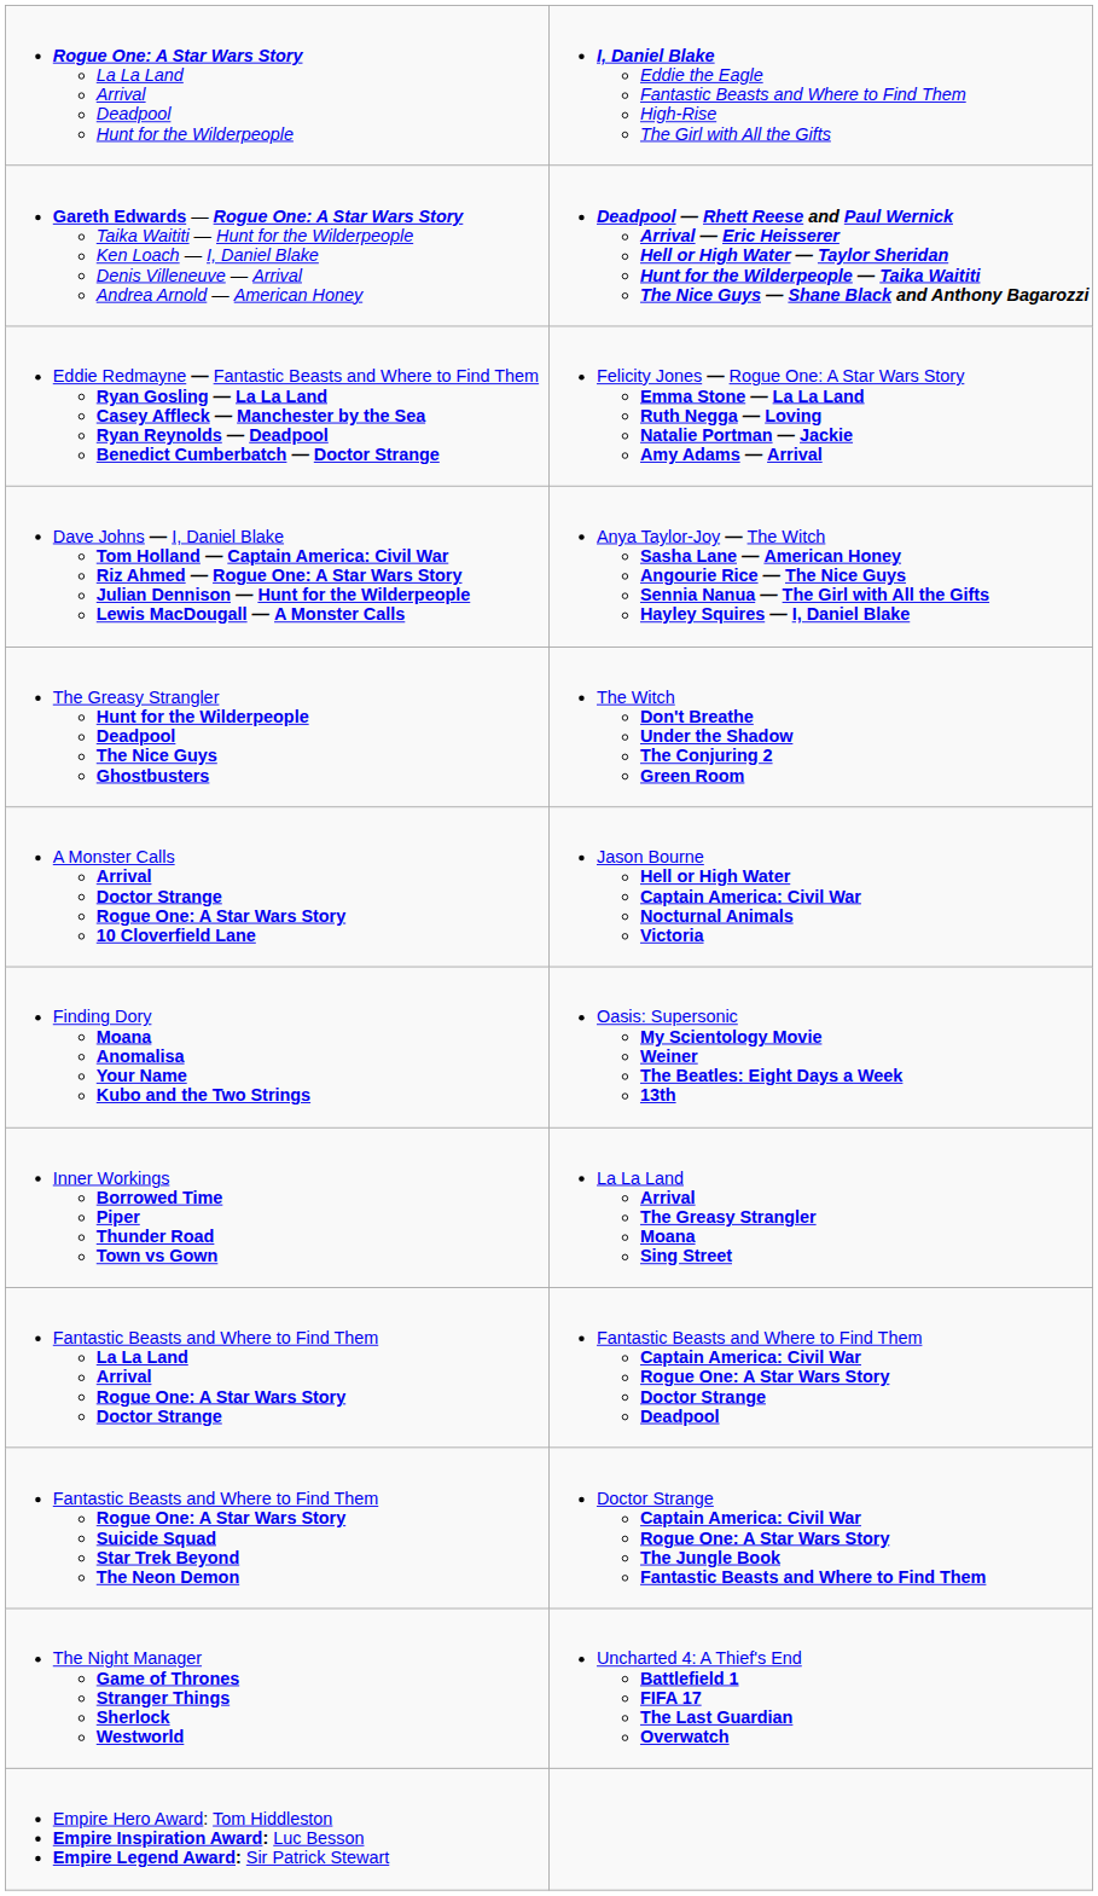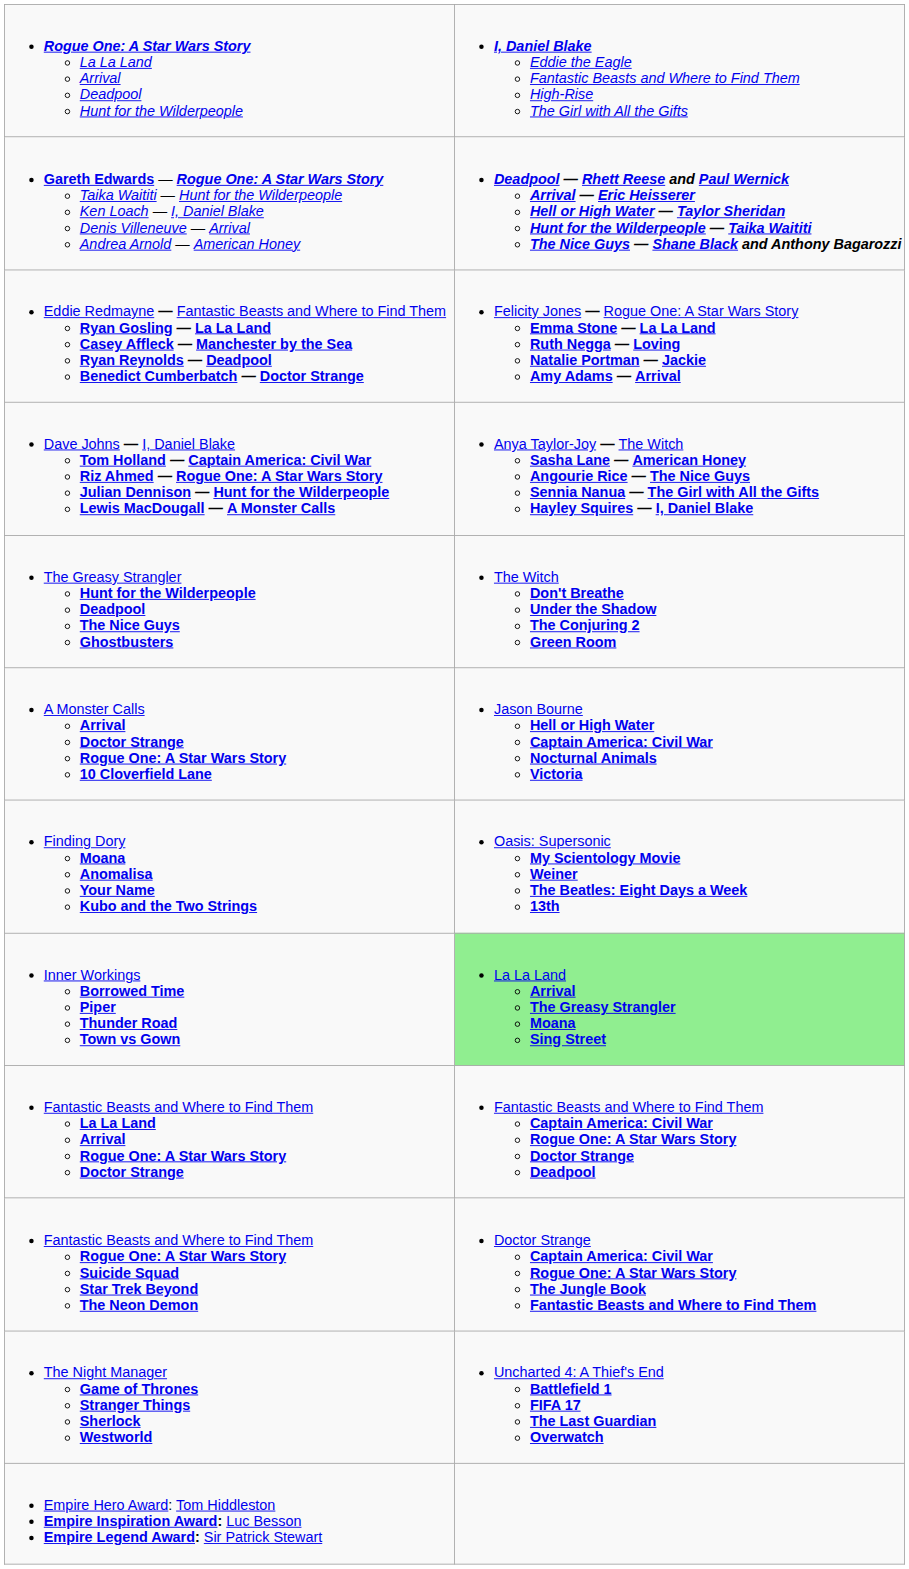Inner Workings Borrowed Time Piper Thunder Road Town vs Gown | column 2: no background -> lightgreen background
